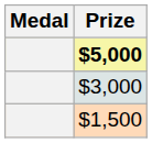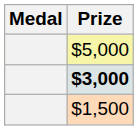$5,000 | Prize: bold -> normal
$3,000 | Prize: normal -> bold
